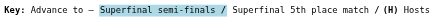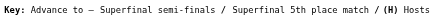Key: Advance to – | column 2: lightblue background -> no background
